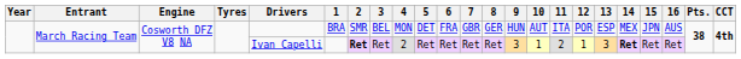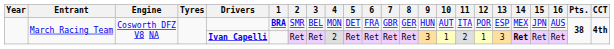row 2 | 1: normal -> bold
row 3 | Drivers: normal -> bold
row 3 | 2: bold -> normal
